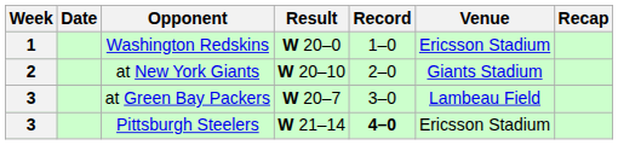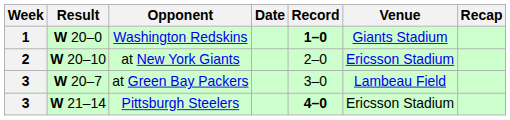columns swapped: Date <-> Result
Washington Redskins | Record: normal -> bold
Washington Redskins | Venue: Ericsson Stadium -> Giants Stadium
at New York Giants | Venue: Giants Stadium -> Ericsson Stadium
